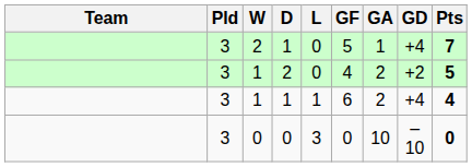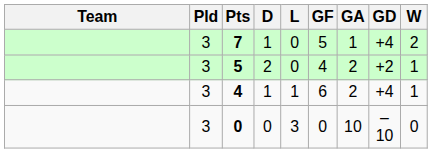columns swapped: W <-> Pts
